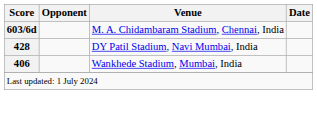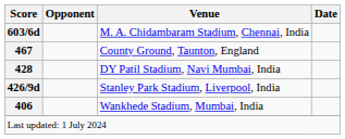+ row: 467 | County Ground, Taunton, England
+ row: 426/9d | Stanley Park Stadium, Liverpool, India
